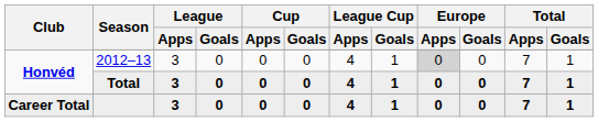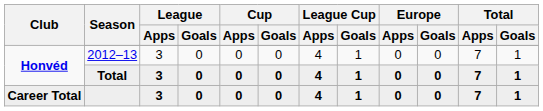2012–13 | Europe / Apps: lightgrey background -> no background
